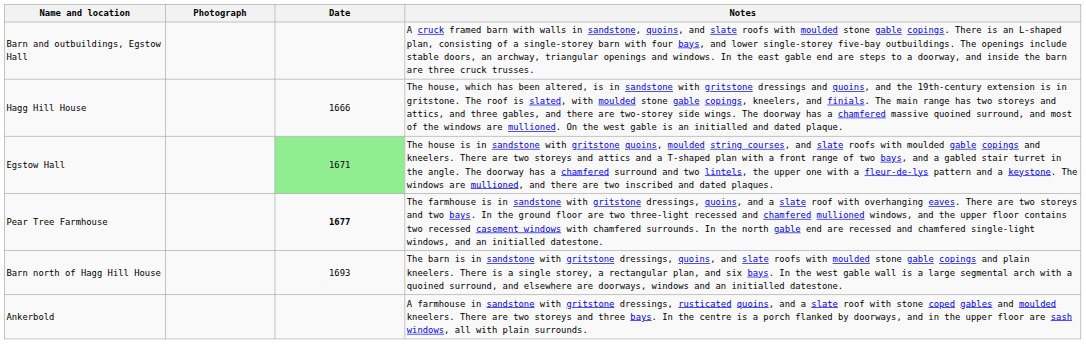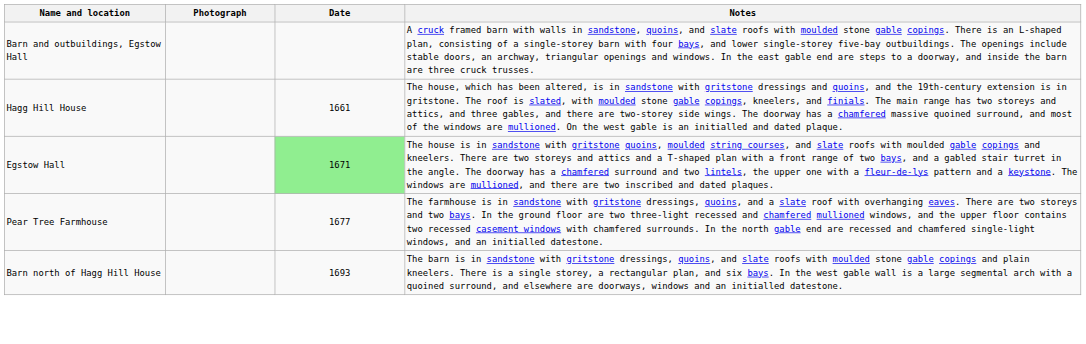Hagg Hill House | Date: 1666 -> 1661
Pear Tree Farmhouse | Date: bold -> normal
- row: Ankerbold | A farmhouse in sandstone with gritstone dressings, rusticated quoins, and a slate roof with stone coped gables and moulded kneelers. There are two storeys and three bays. In the centre is a porch flanked by doorways, and in the upper floor are sash windows, all with plain surrounds.
